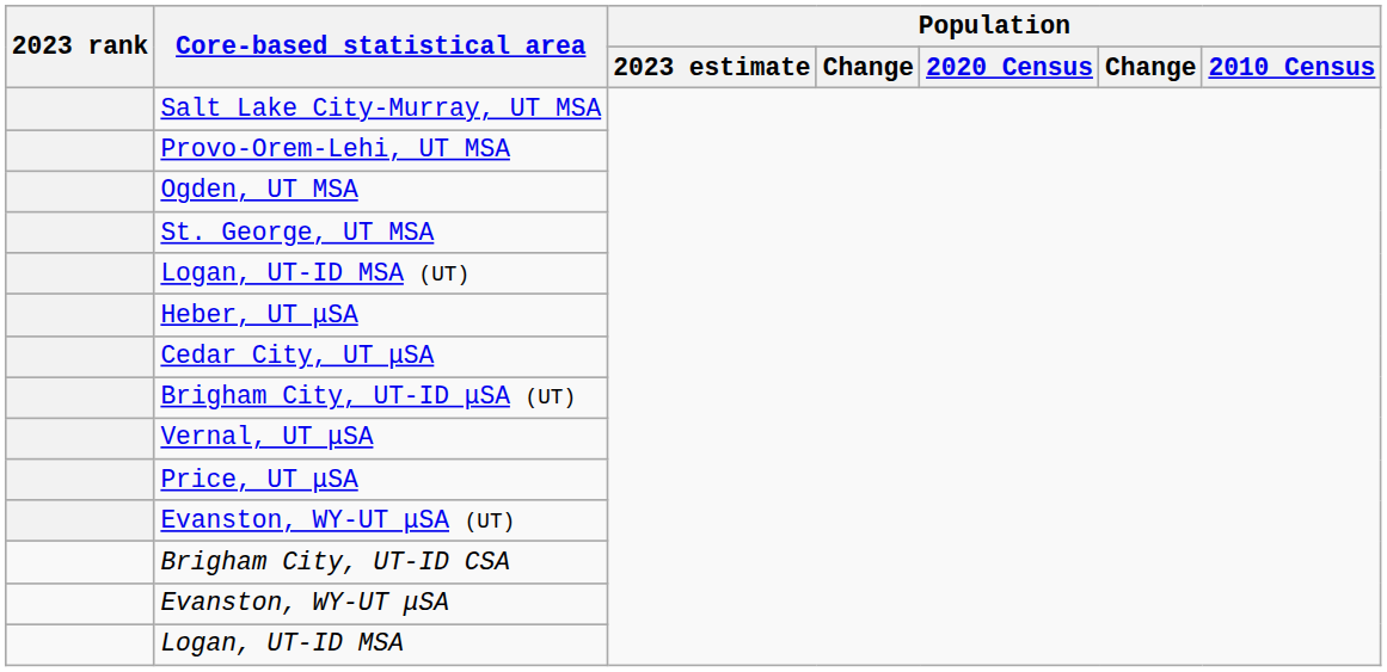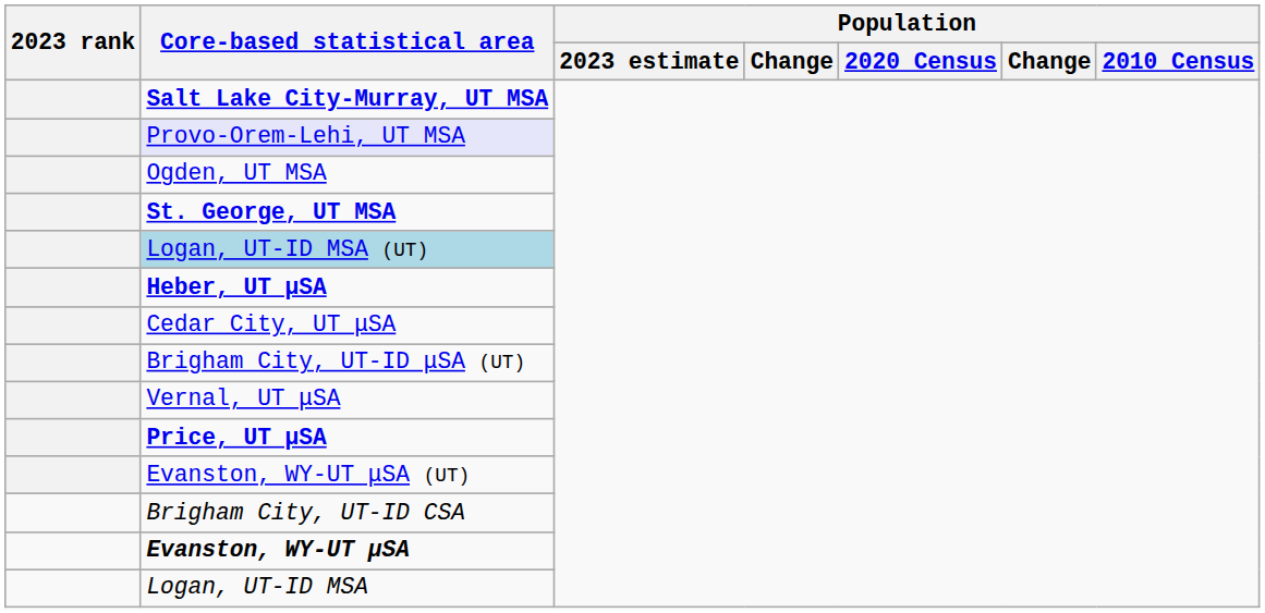Salt Lake City-Murray, UT MSA | Core-based statistical area: normal -> bold
Provo-Orem-Lehi, UT MSA | Core-based statistical area: no background -> lavender background
St. George, UT MSA | Core-based statistical area: normal -> bold
Logan, UT-ID MSA (UT) | Core-based statistical area: no background -> lightblue background
Heber, UT μSA | Core-based statistical area: normal -> bold
Price, UT μSA | Core-based statistical area: normal -> bold
Evanston, WY-UT μSA | Core-based statistical area: normal -> bold
